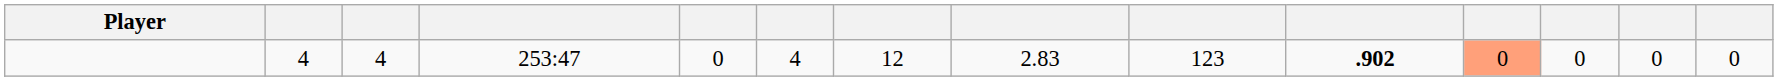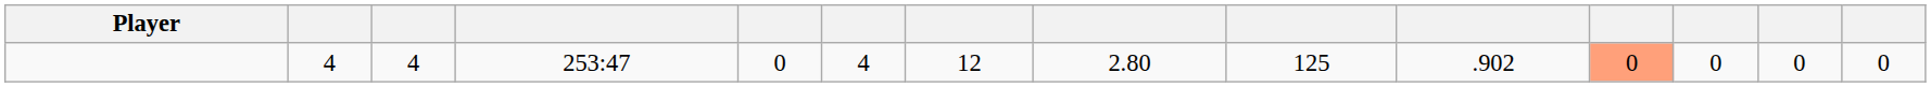row 2 | column 8: 2.83 -> 2.80
row 2 | column 9: 123 -> 125
row 2 | column 10: bold -> normal
